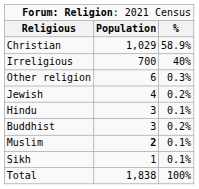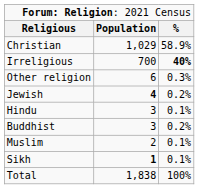Irreligious | column 3: normal -> bold
Jewish | column 2: normal -> bold
Muslim | column 2: bold -> normal
Sikh | column 2: normal -> bold
